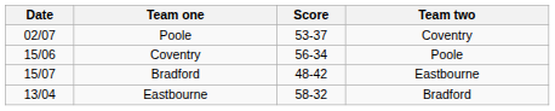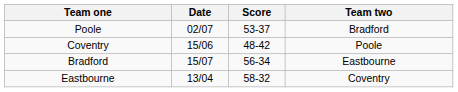columns swapped: Date <-> Team one
row 2 | Team two: Coventry -> Bradford
row 3 | Score: 56-34 -> 48-42
row 4 | Score: 48-42 -> 56-34
row 5 | Team two: Bradford -> Coventry
